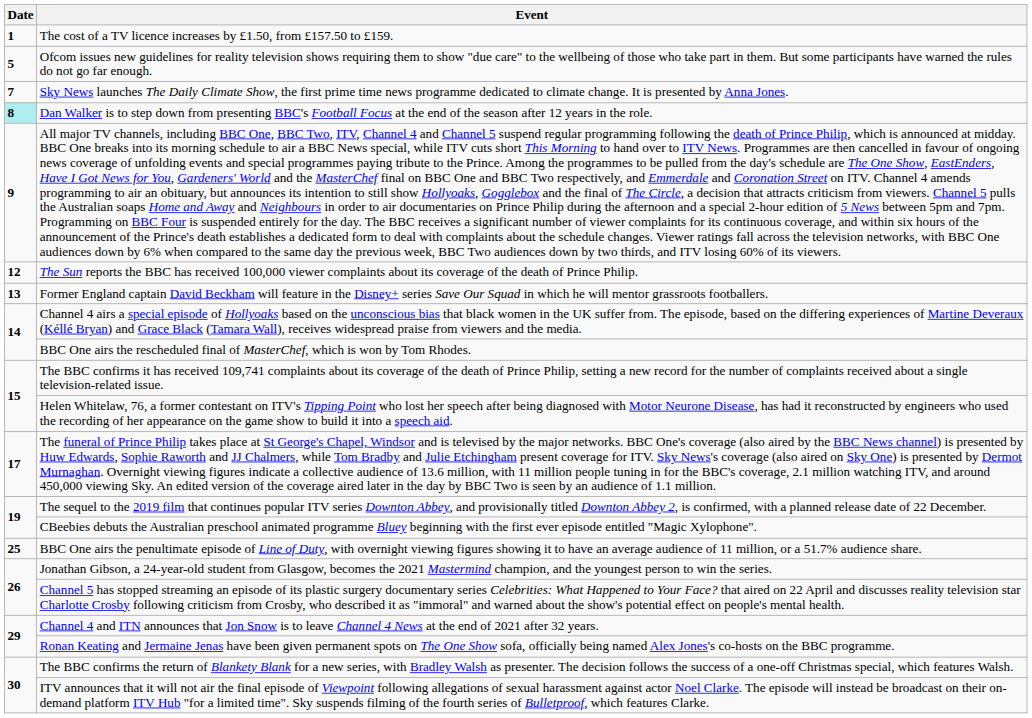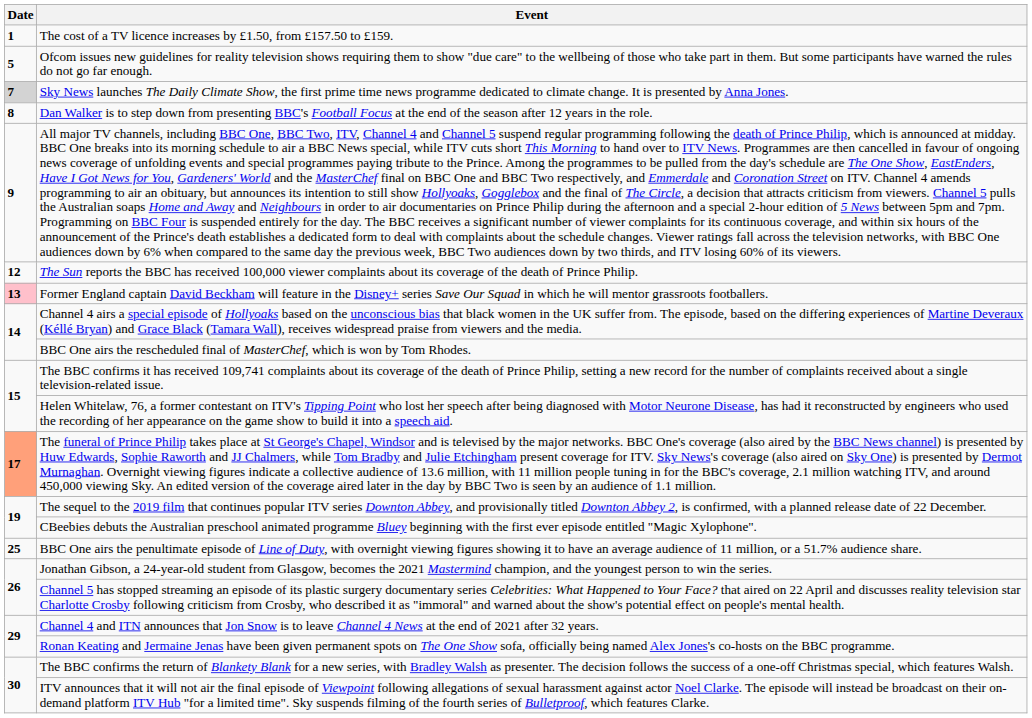row 4 | Date: no background -> lightgrey background
row 5 | Date: paleturquoise background -> no background
row 8 | Date: no background -> pink background
row 13 | Date: no background -> lightsalmon background
